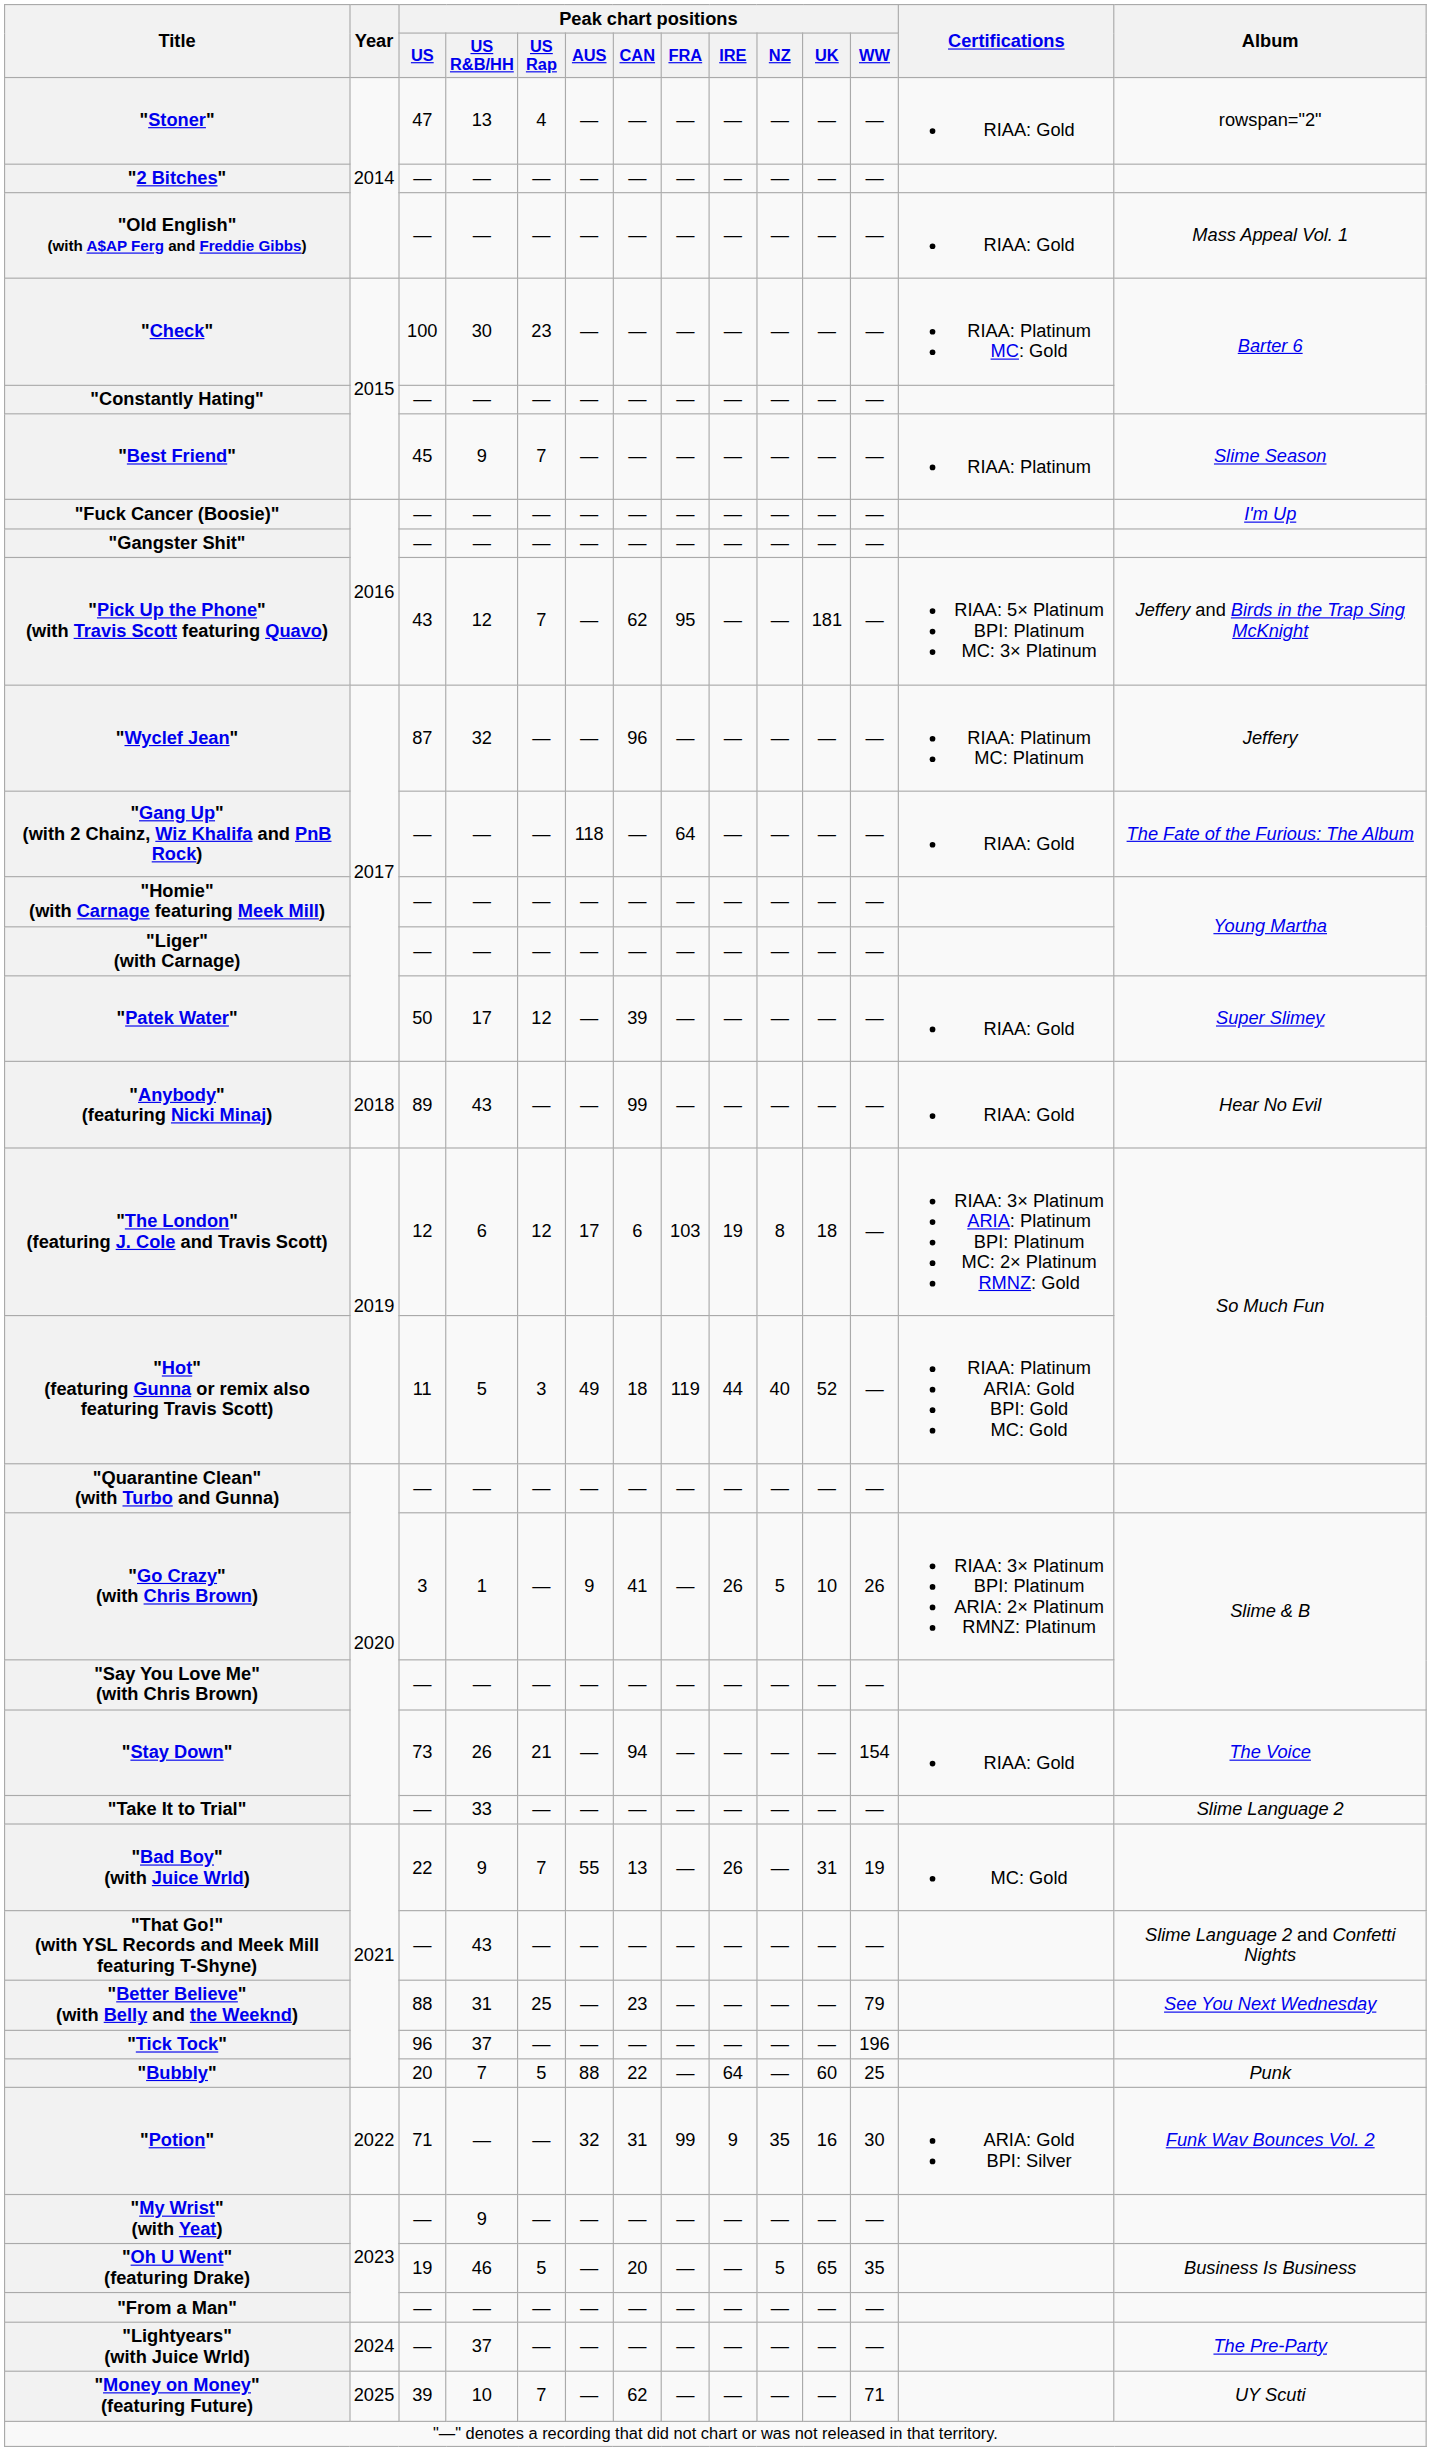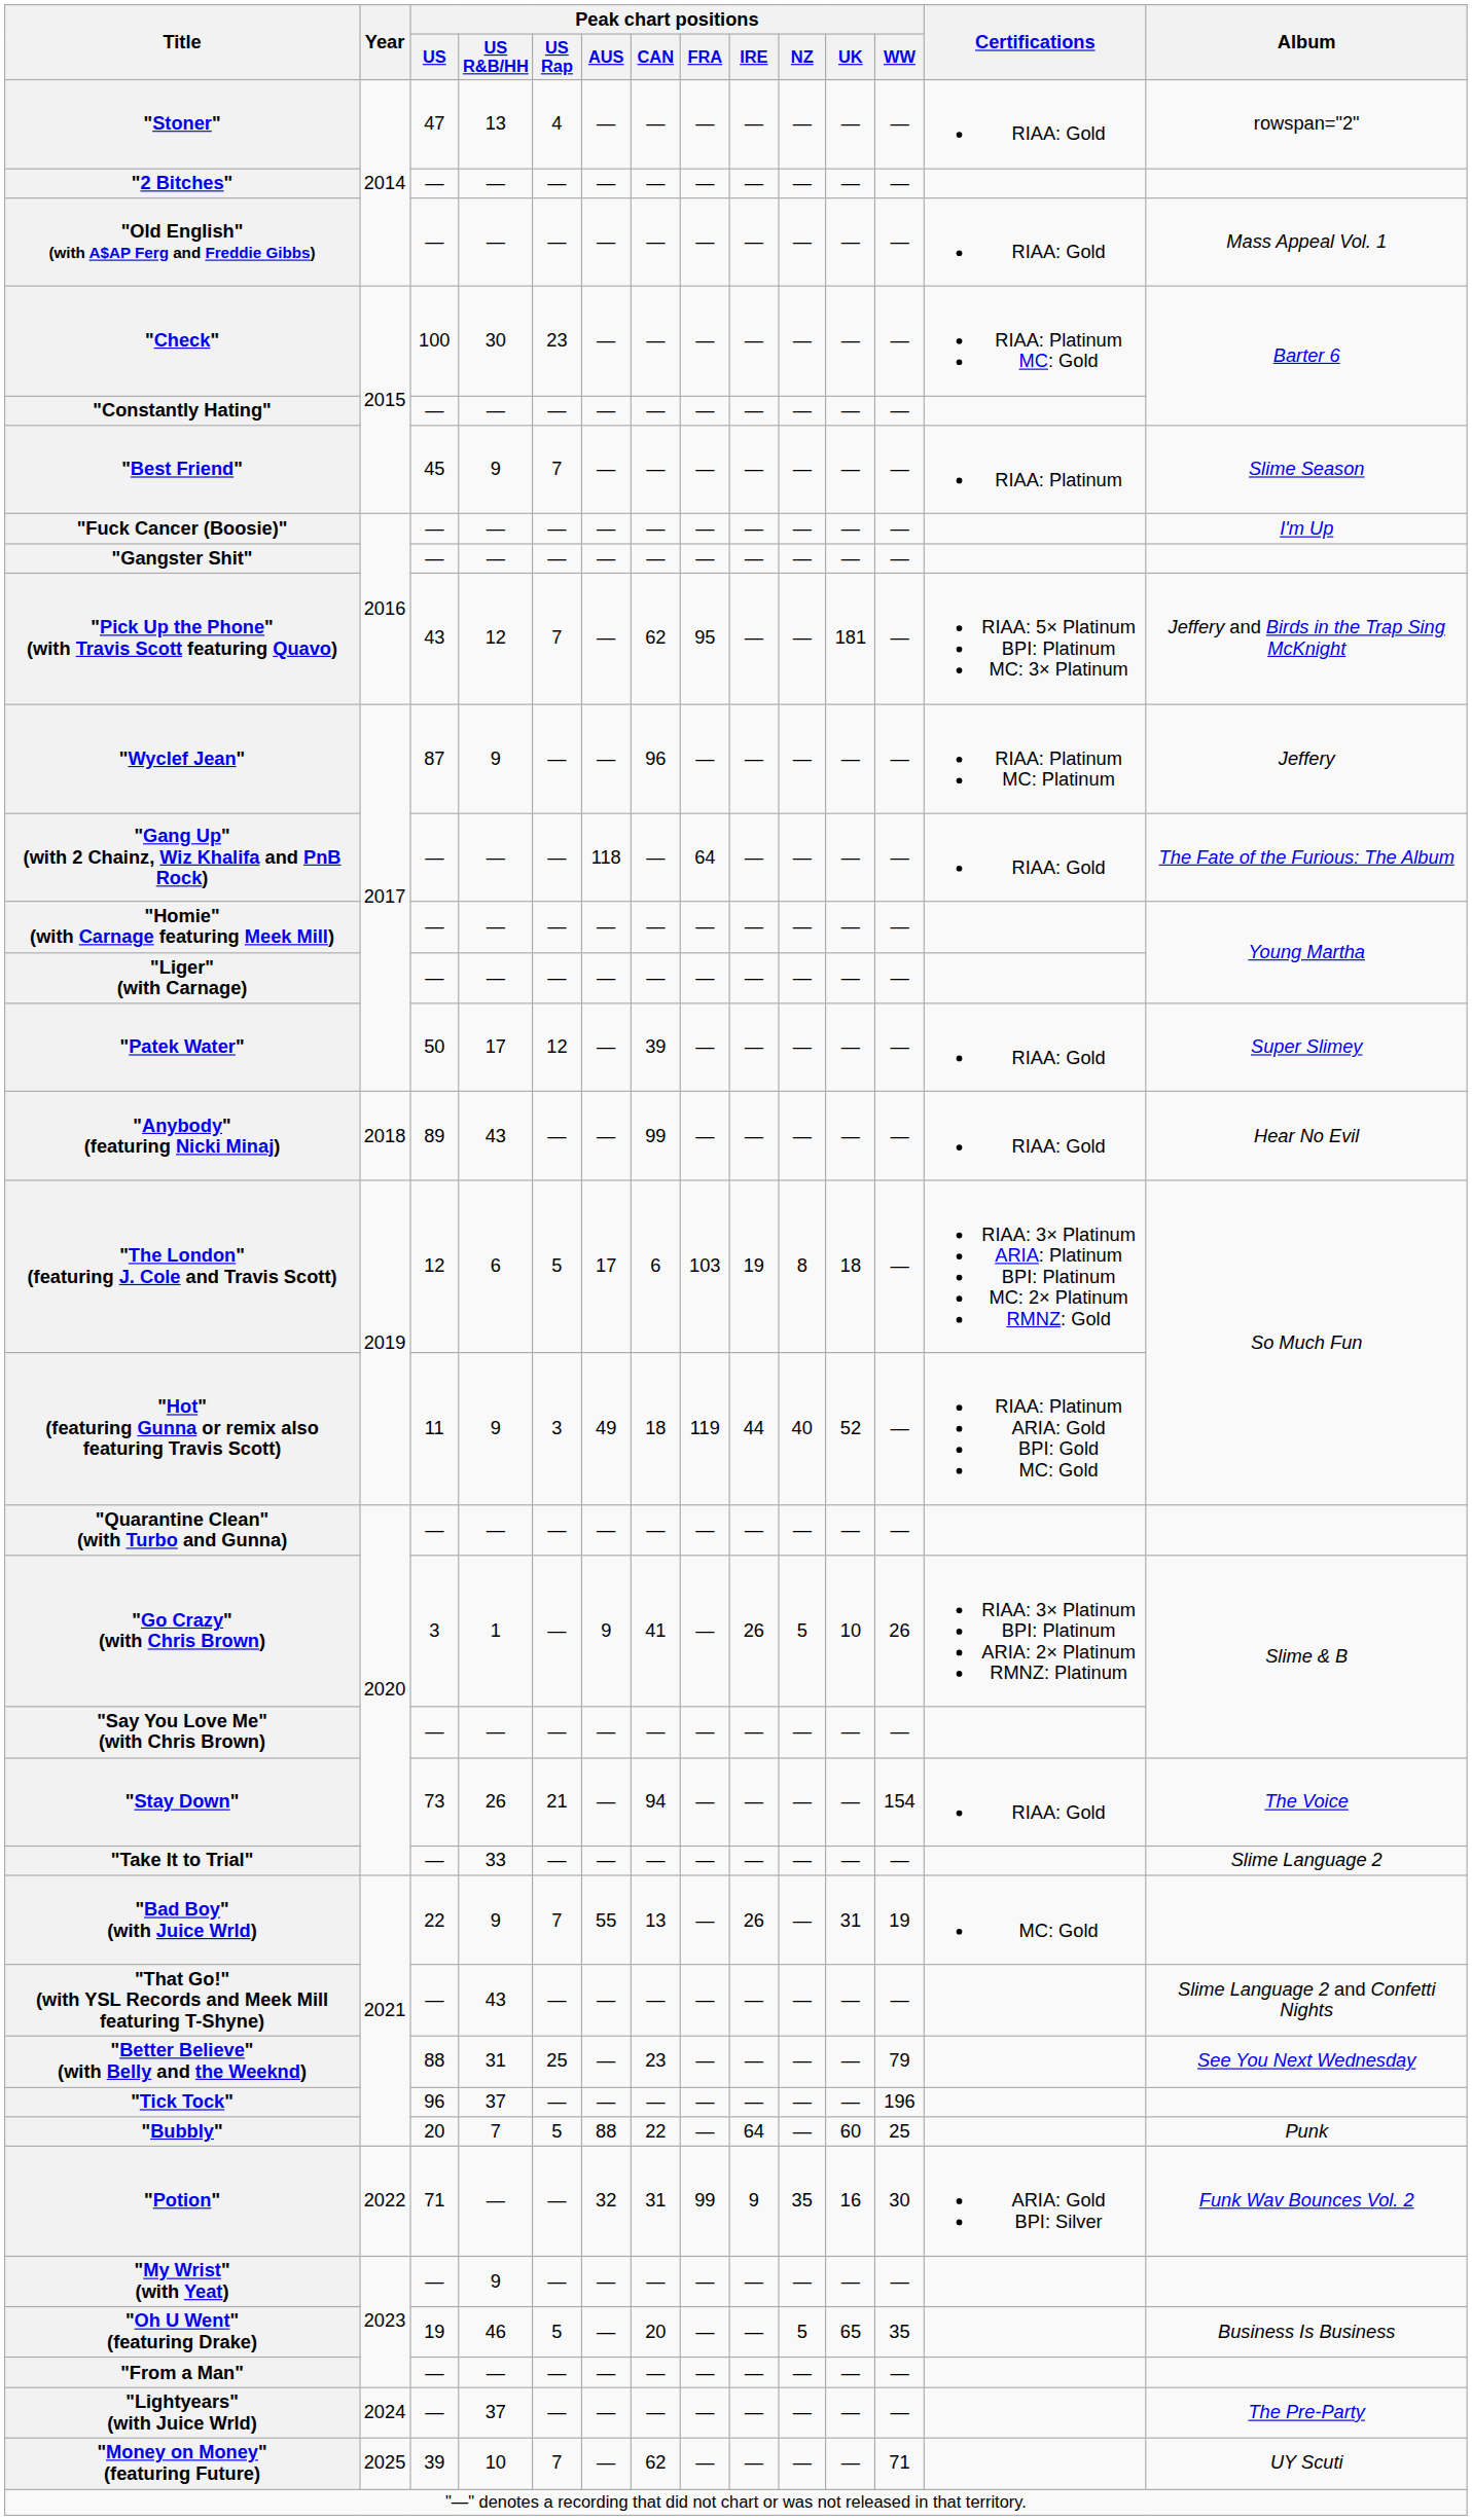"Wyclef Jean" | Peak chart positions / US R&B/HH: 32 -> 9
"The London" (featuring J. Cole and Travis Scott) | Peak chart positions / US Rap: 12 -> 5
"Hot" (featuring Gunna or remix also featuring Travis Scott) | Peak chart positions / US R&B/HH: 5 -> 9
